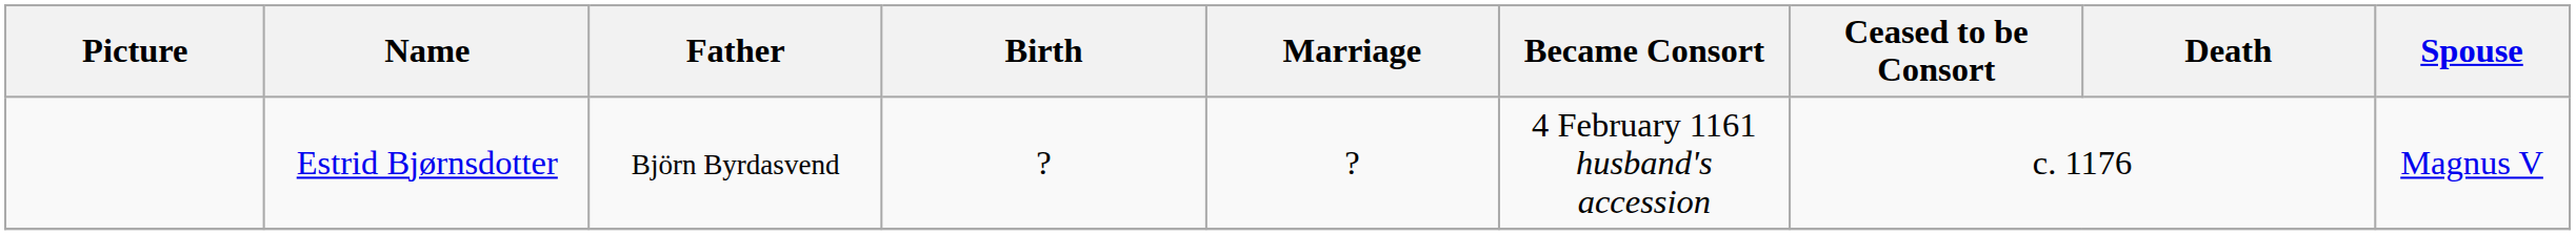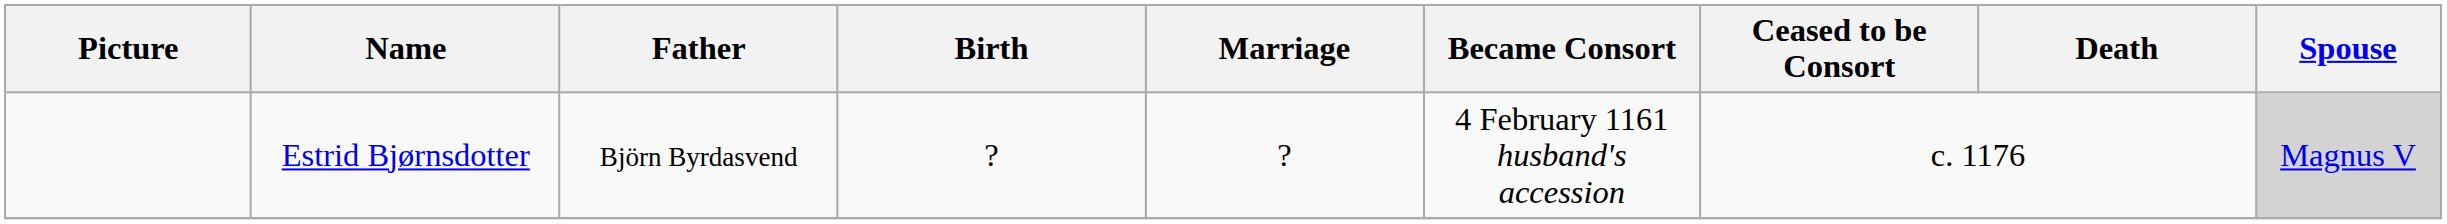Estrid Bjørnsdotter | Spouse: no background -> lightgrey background
